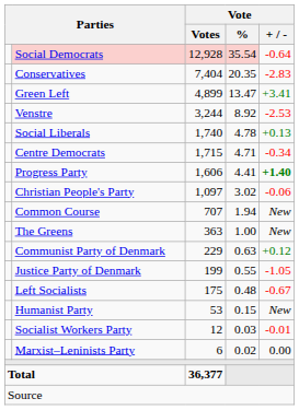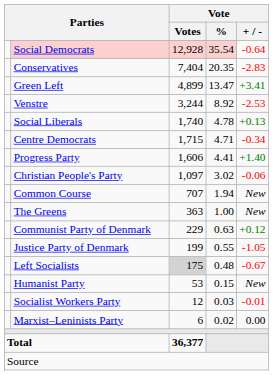Progress Party | Vote / + / -: bold -> normal
Left Socialists | Vote / Votes: no background -> lightgrey background
